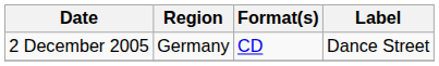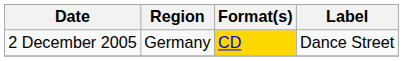2 December 2005 | Format(s): no background -> gold background
